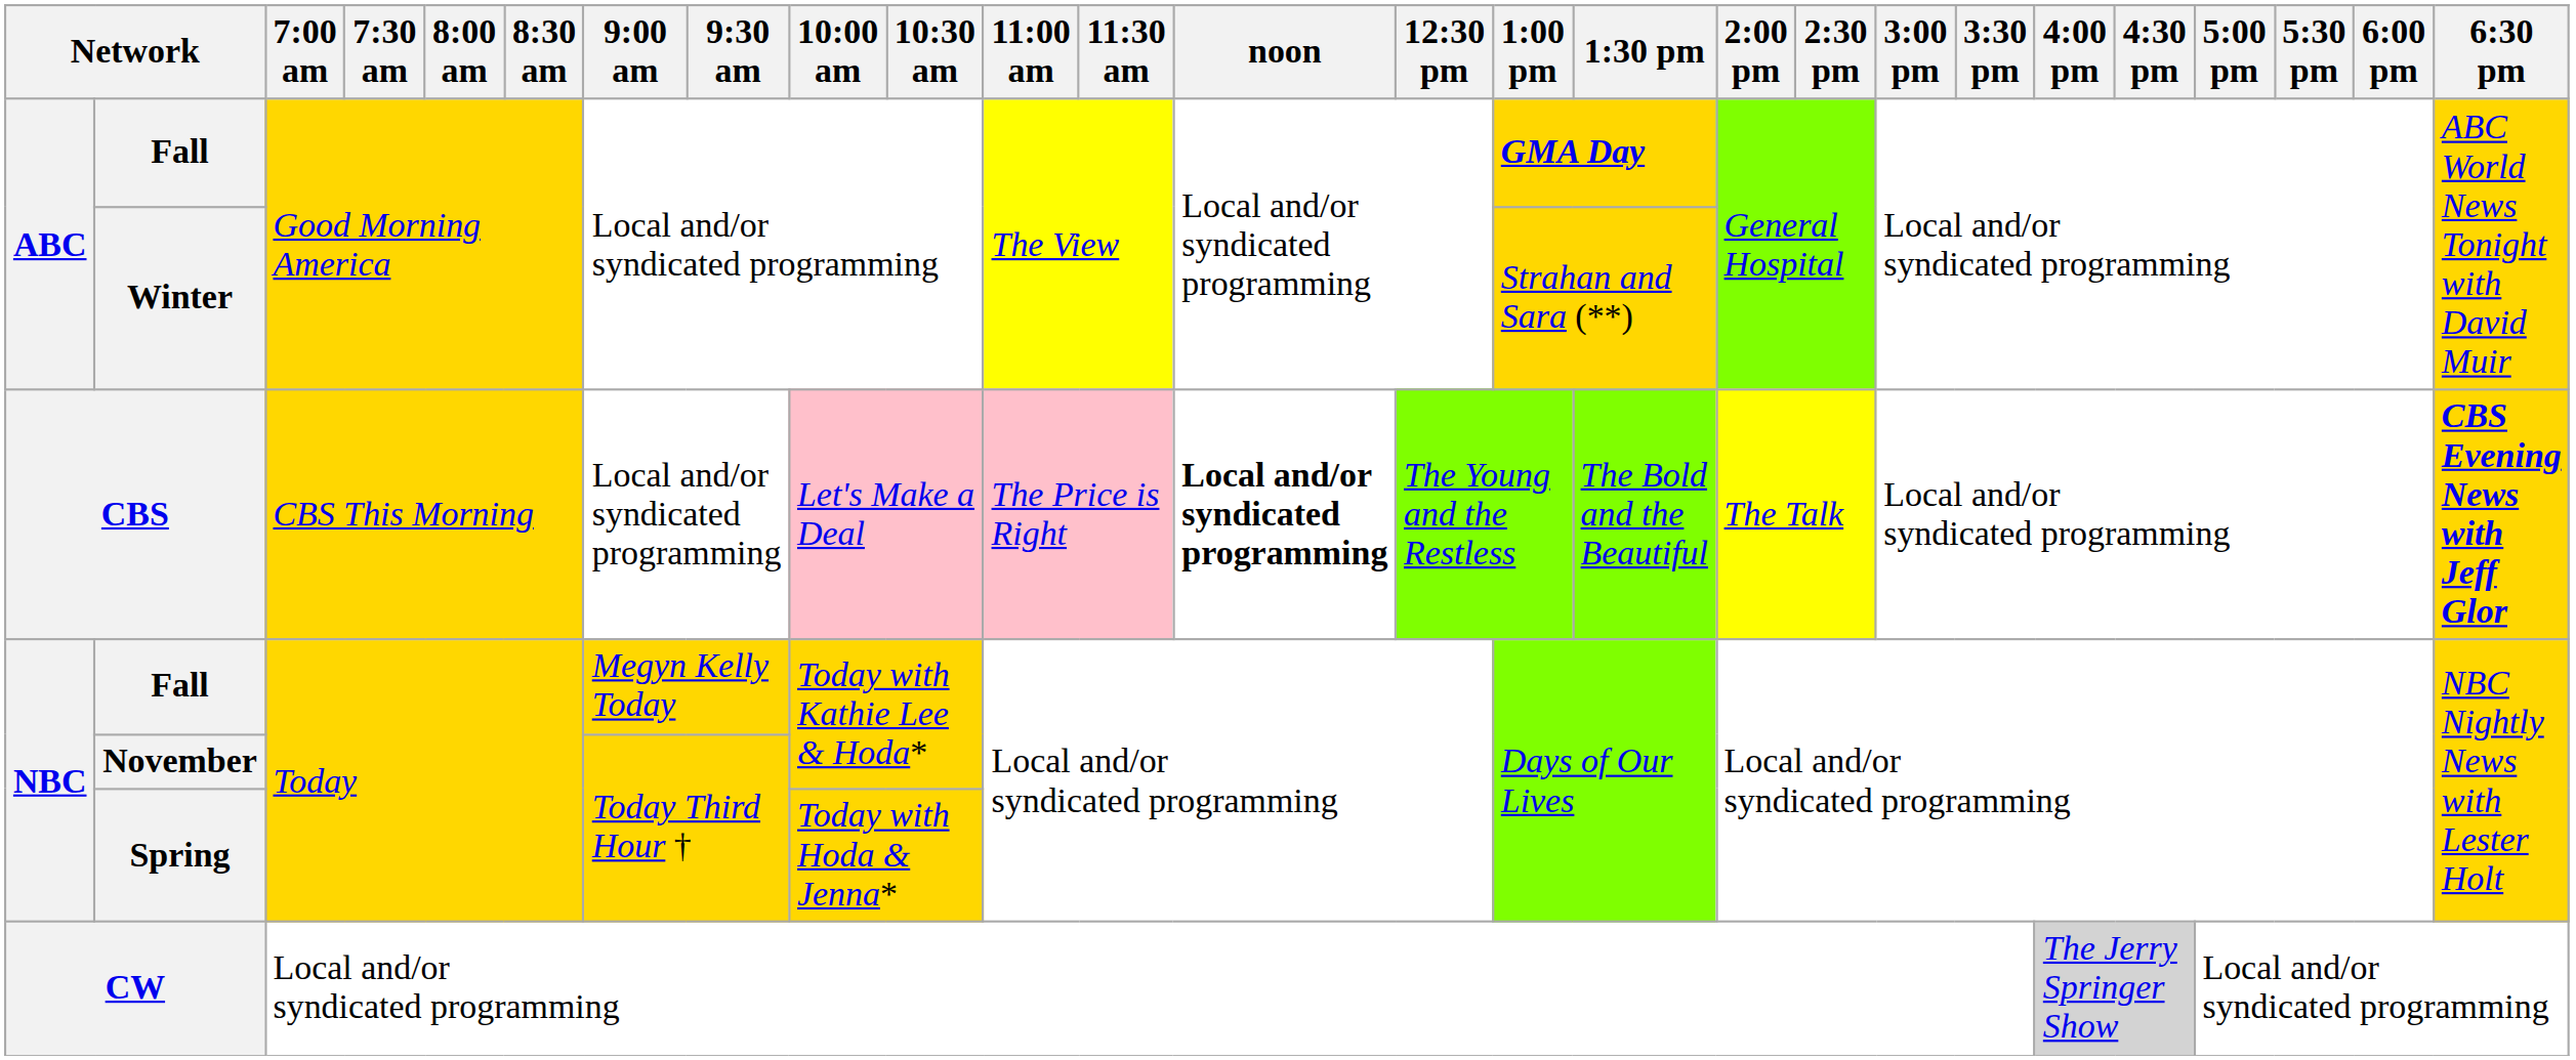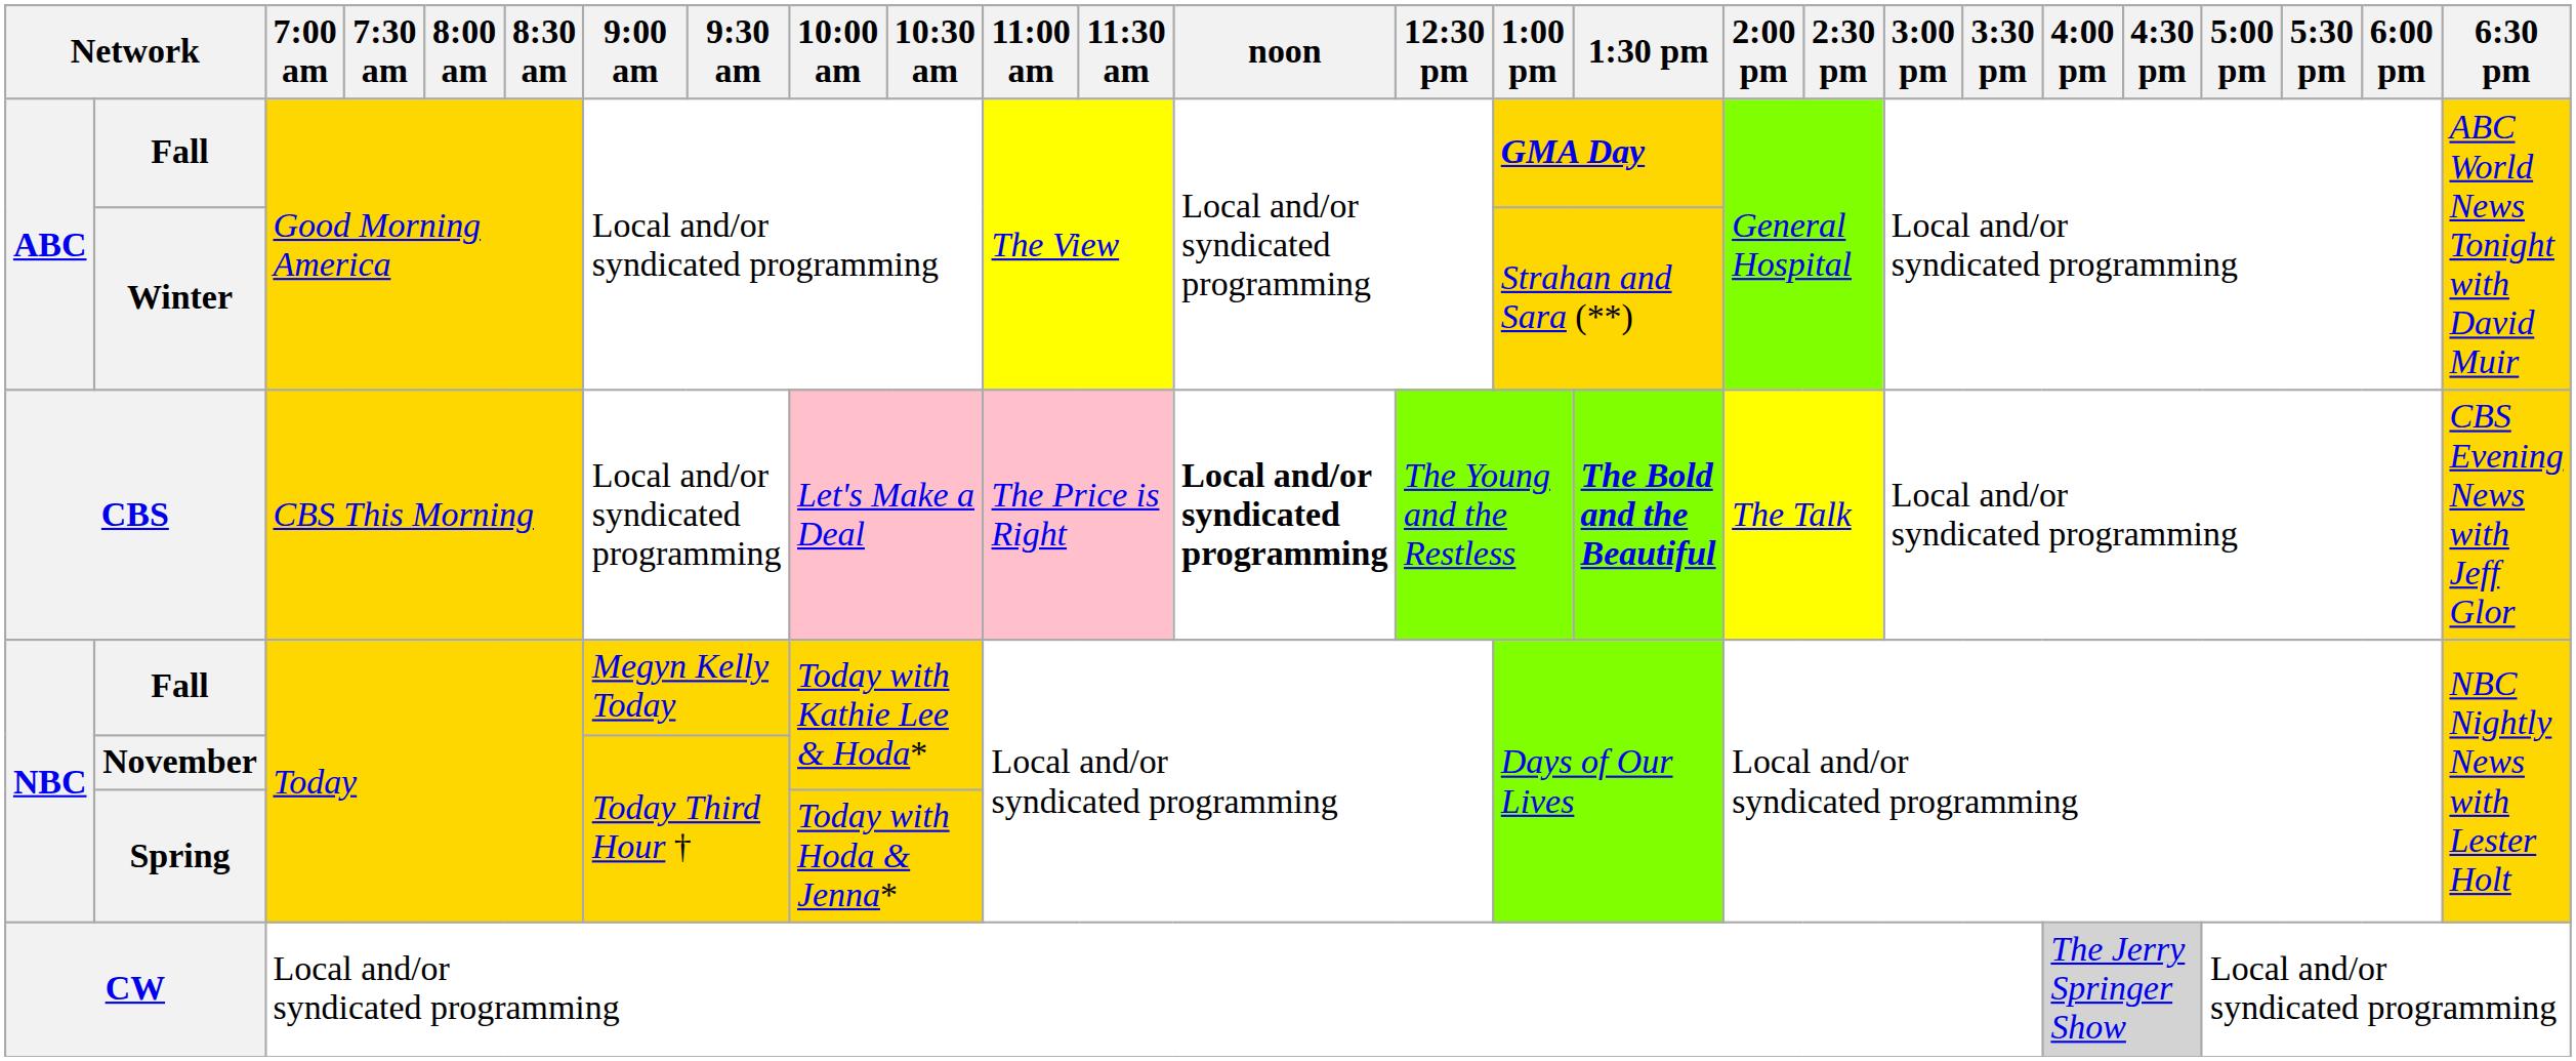CBS | 1:30 pm: normal -> bold
CBS | 6:30 pm: bold -> normal
